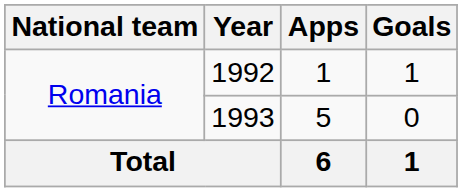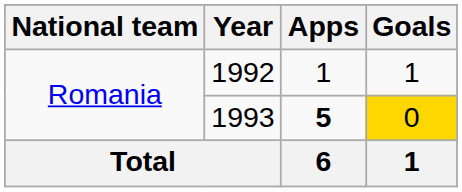1993 | Apps: normal -> bold
1993 | Goals: no background -> gold background
